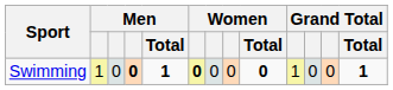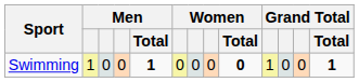Swimming | column 4: bold -> normal
Swimming | column 6: bold -> normal
